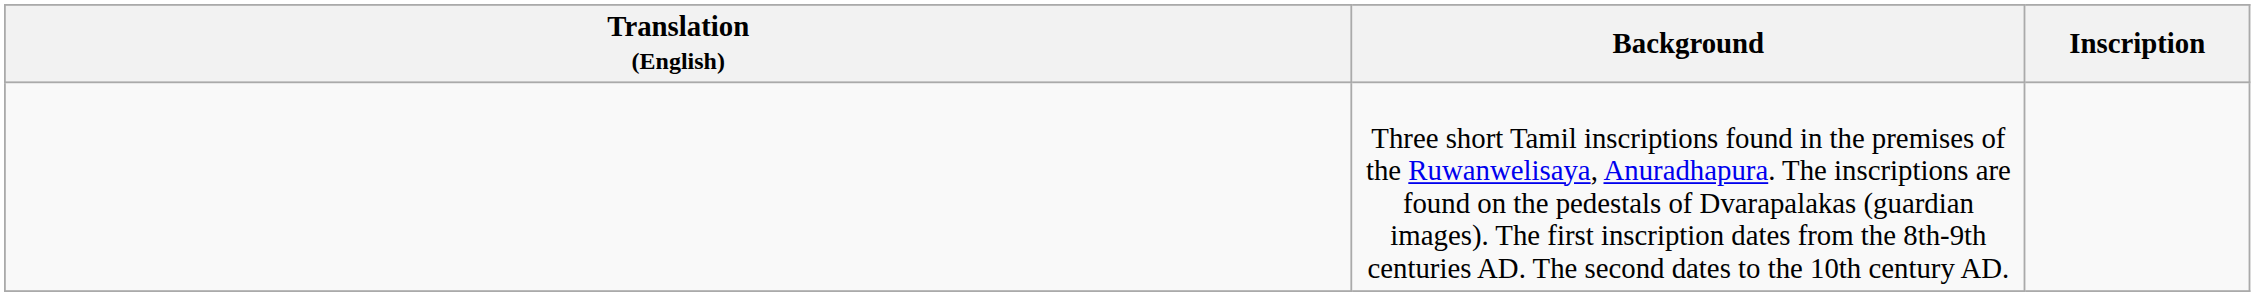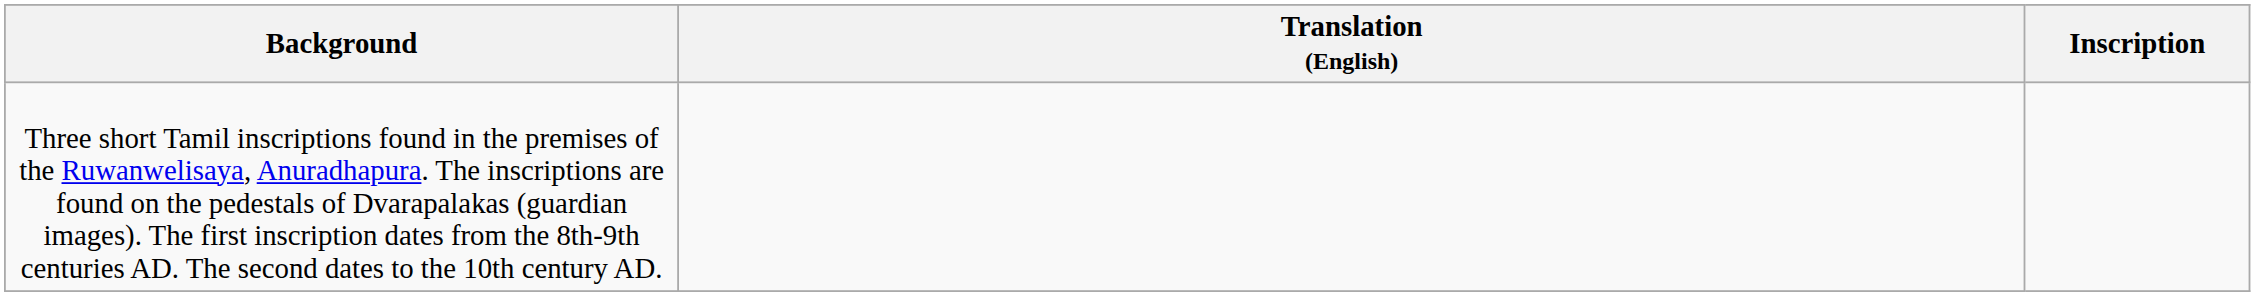columns swapped: Background <-> Translation (English)
